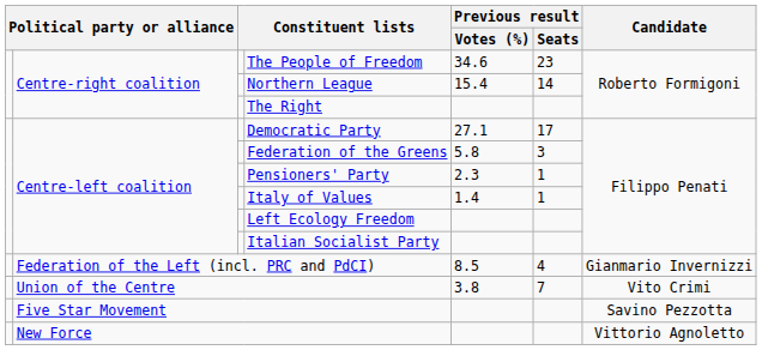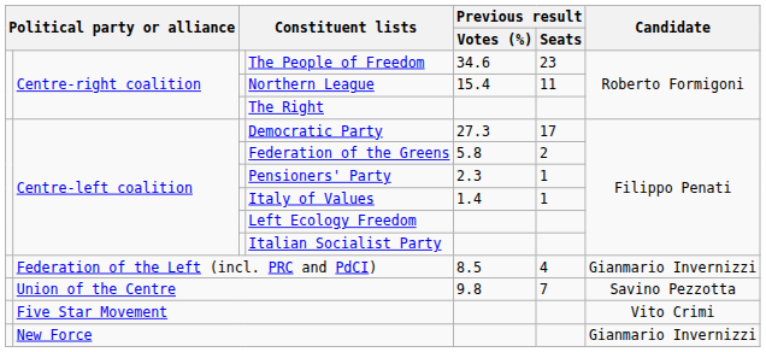Northern League | Previous result / Seats: 14 -> 11
Democratic Party | Previous result / Votes (%): 27.1 -> 27.3
Federation of the Greens | Previous result / Seats: 3 -> 2
Union of the Centre | Previous result / Votes (%): 3.8 -> 9.8
Union of the Centre | Candidate: Vito Crimi -> Savino Pezzotta
Five Star Movement | Candidate: Savino Pezzotta -> Vito Crimi
New Force | Candidate: Vittorio Agnoletto -> Gianmario Invernizzi
